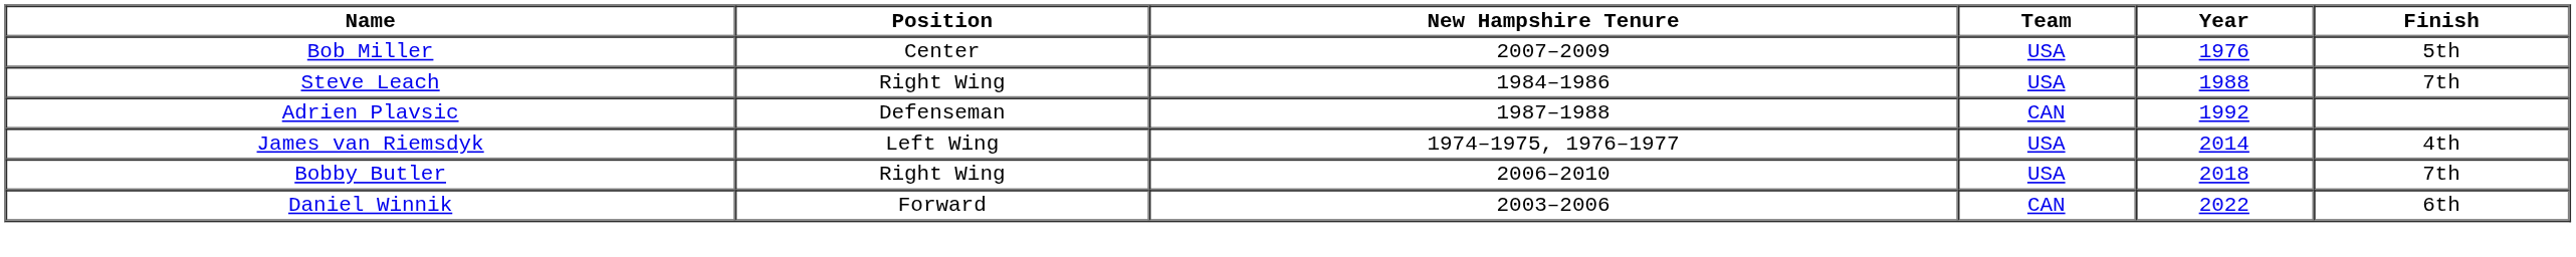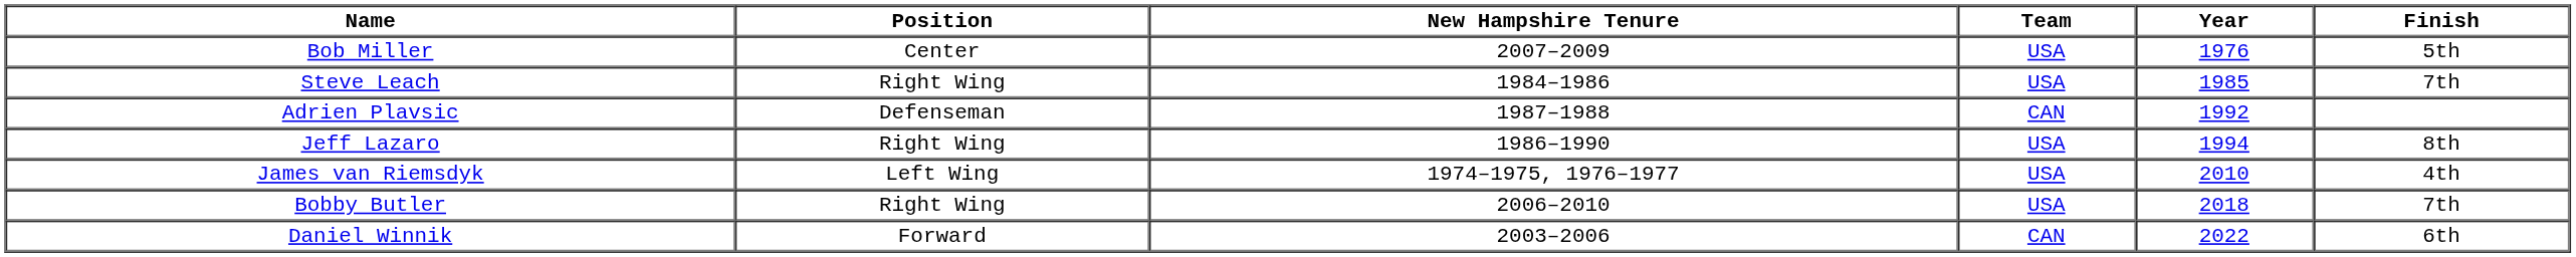Steve Leach | Year: 1988 -> 1985
+ row: Jeff Lazaro | Right Wing | 1986–1990 | USA | 1994 | 8th
James van Riemsdyk | Year: 2014 -> 2010
